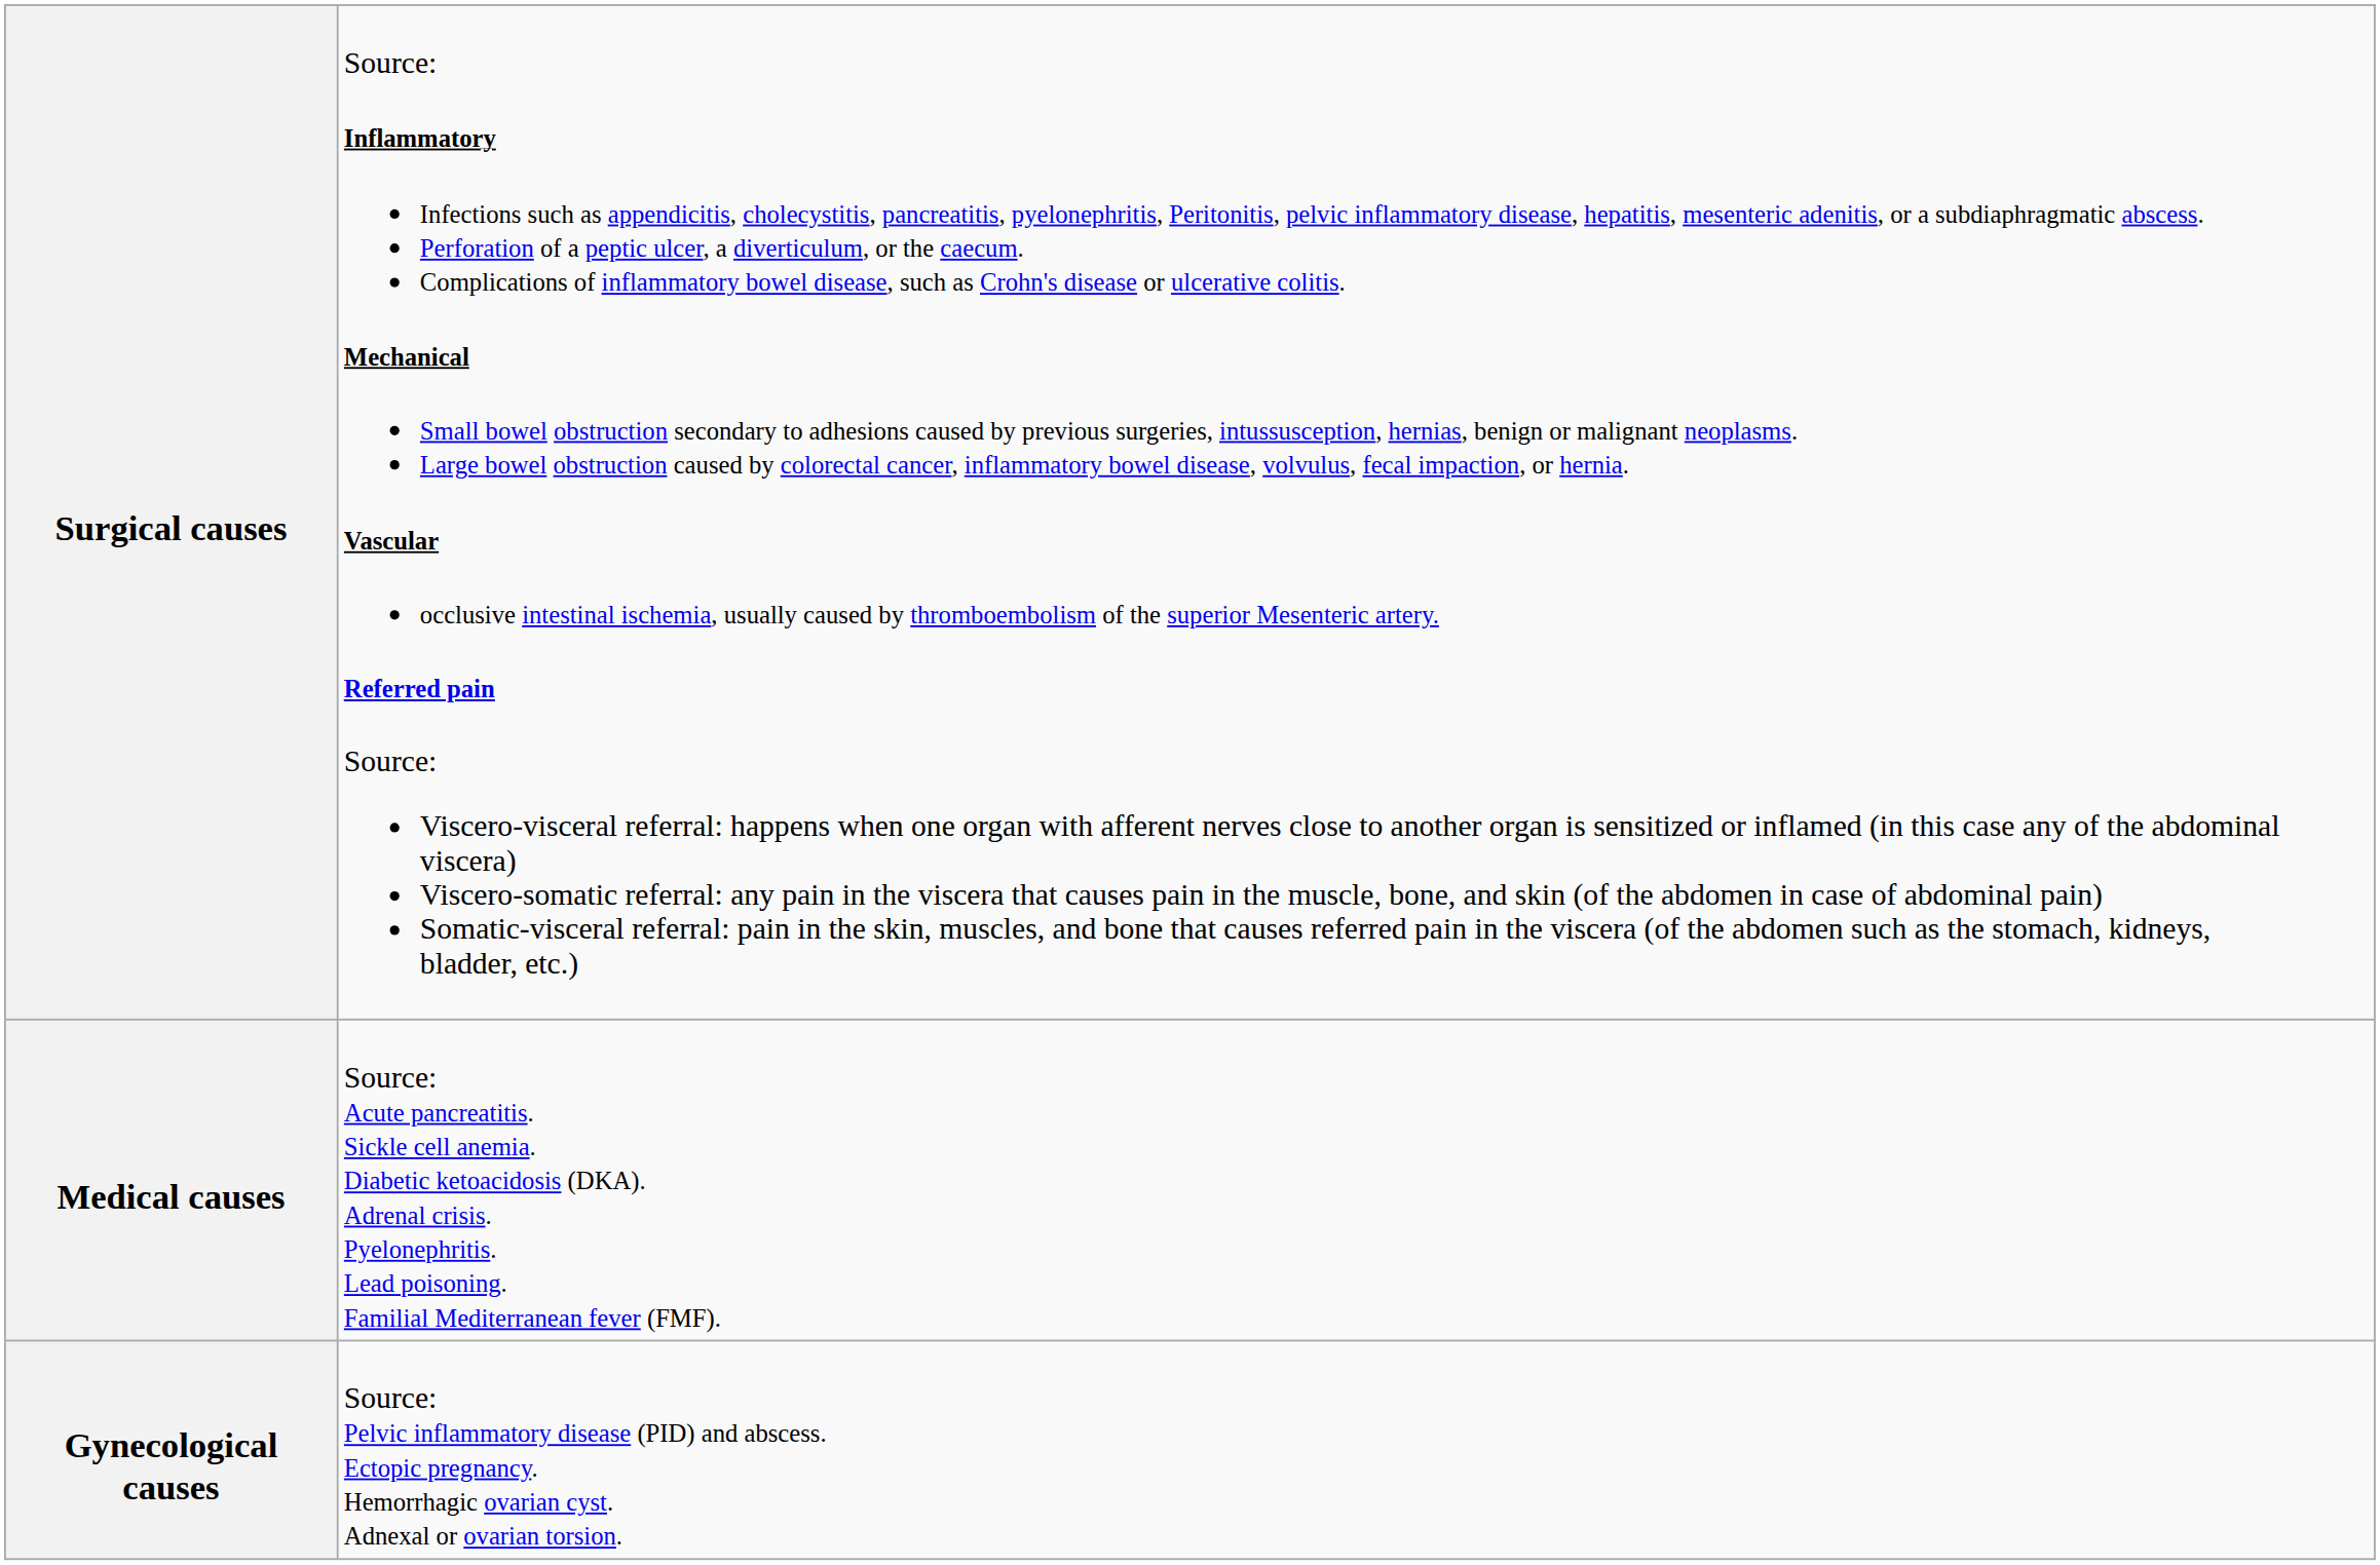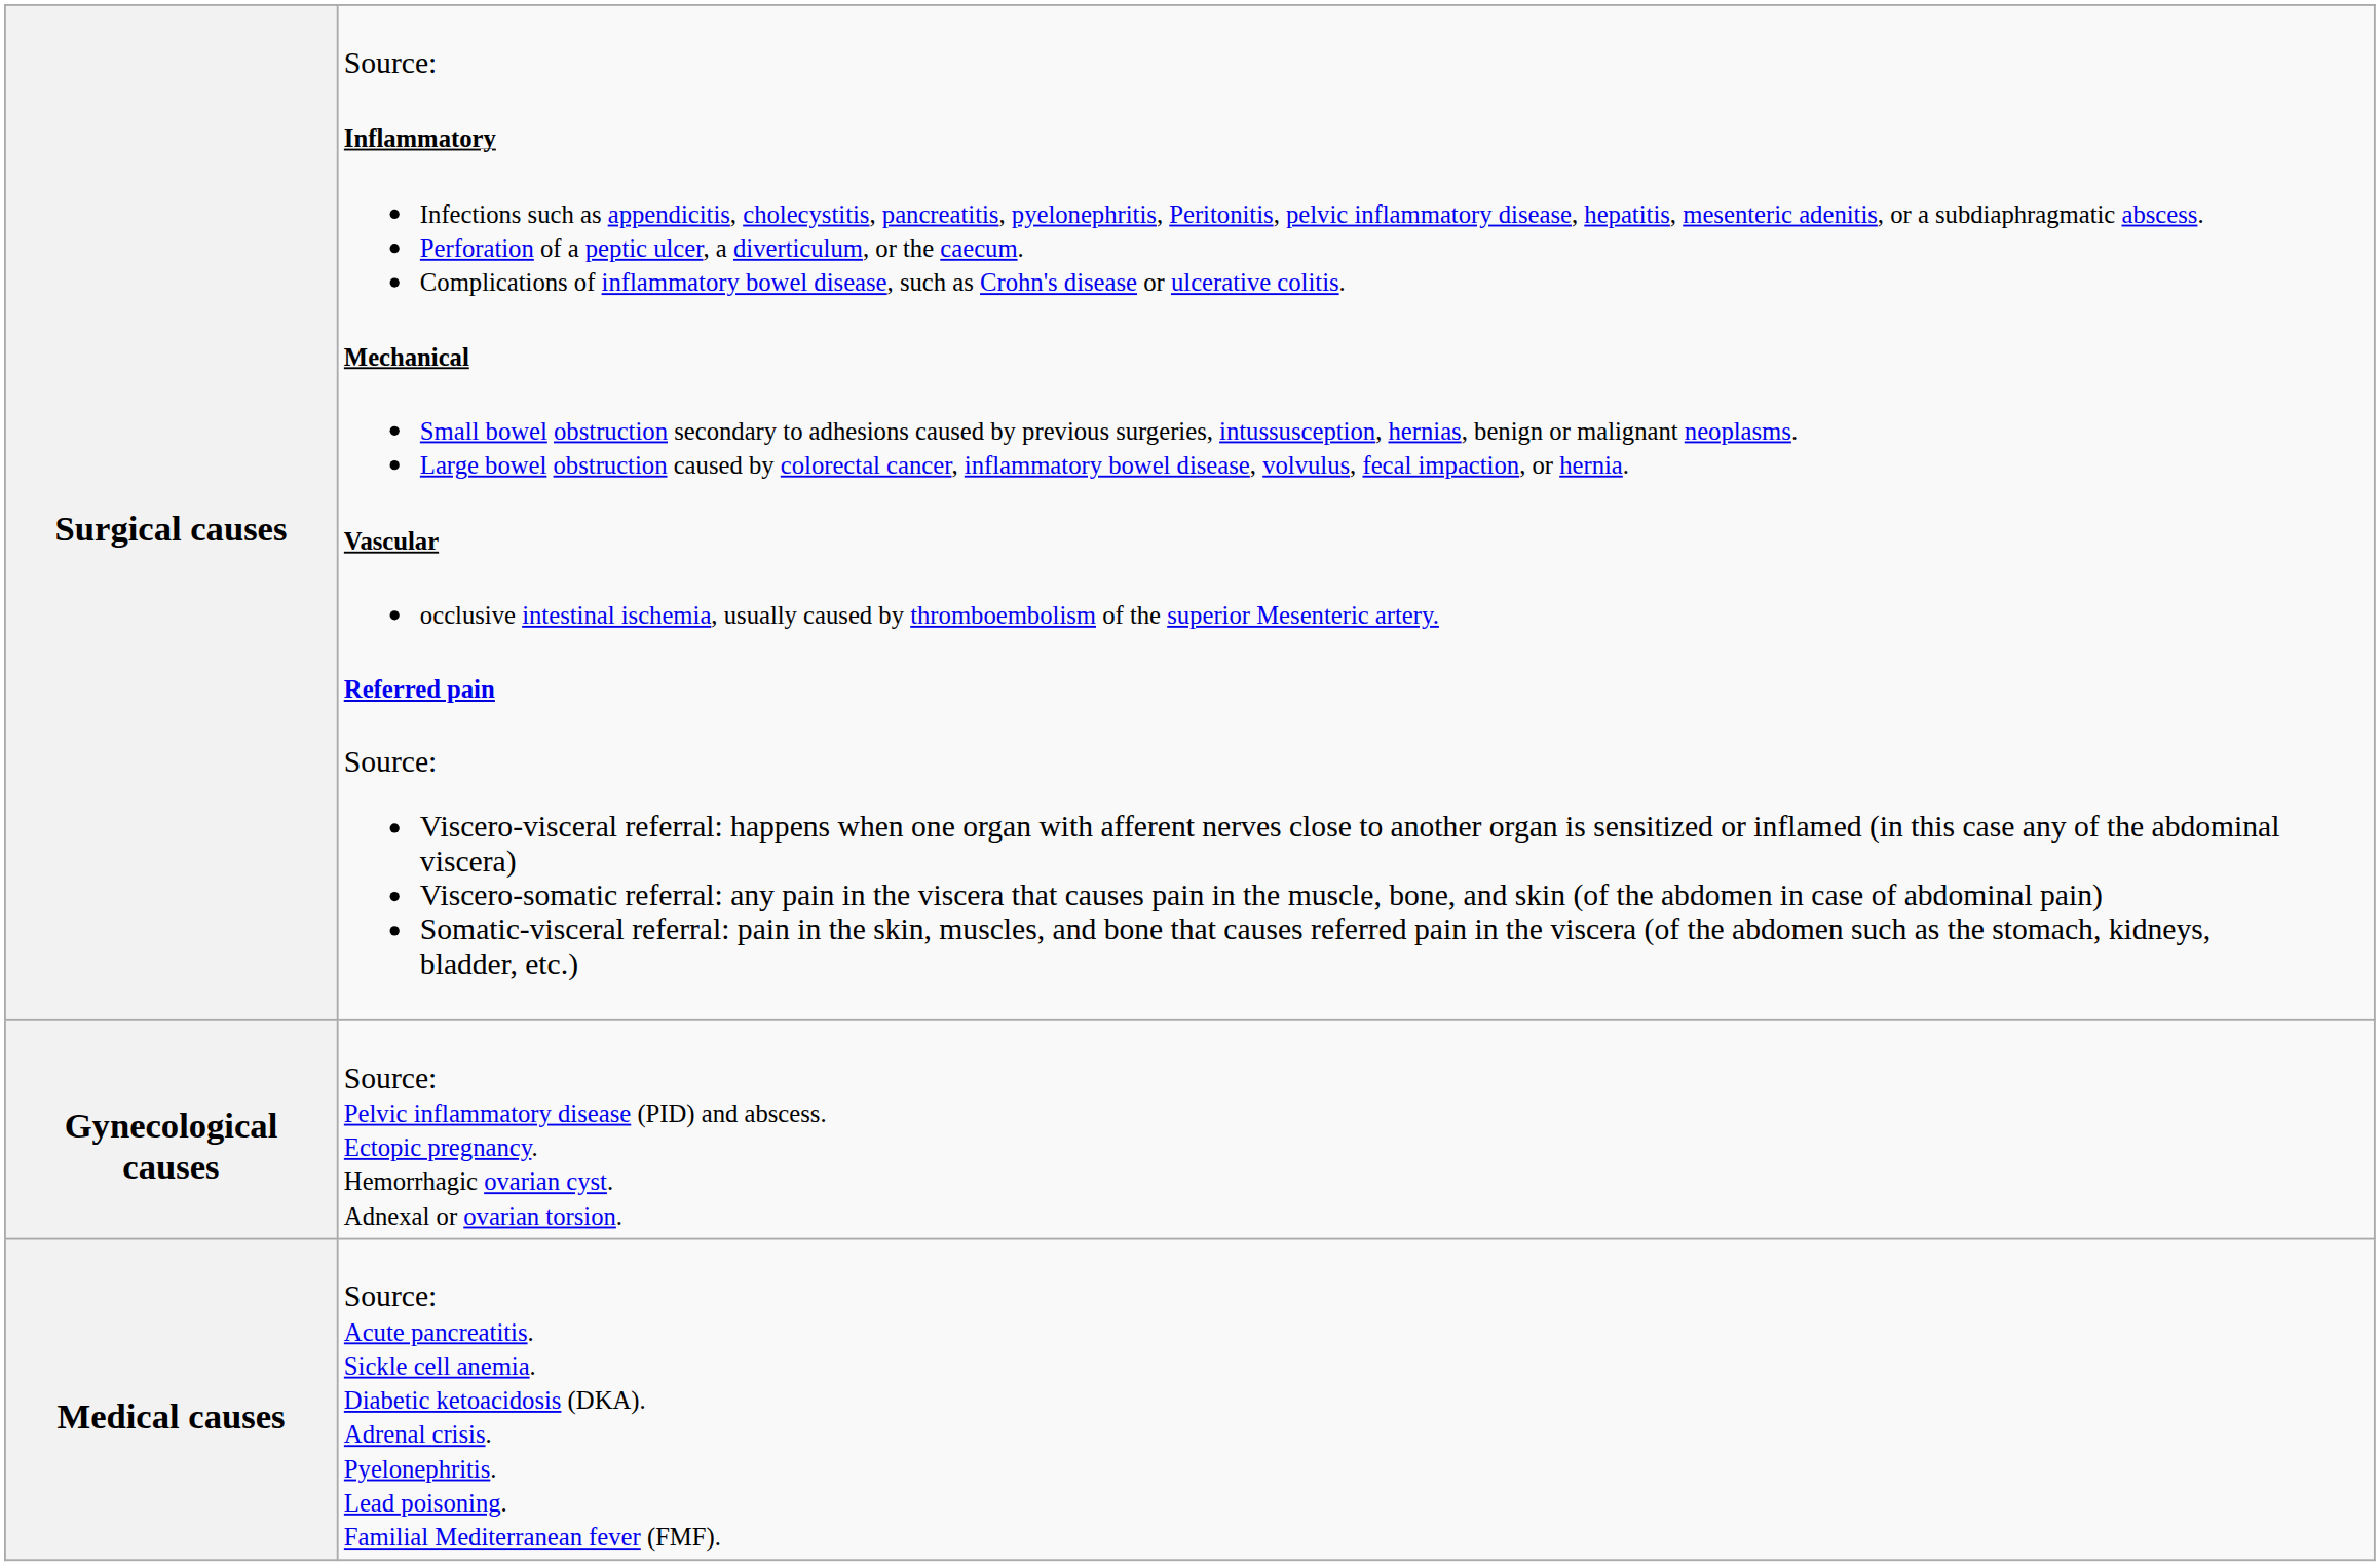rows swapped: Medical causes <-> Gynecological causes
